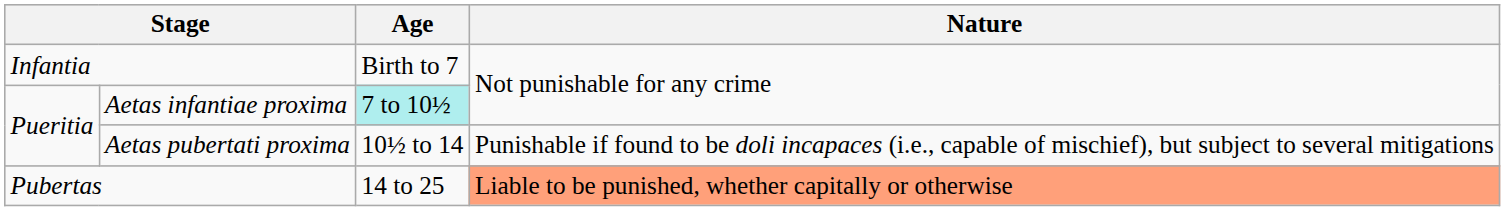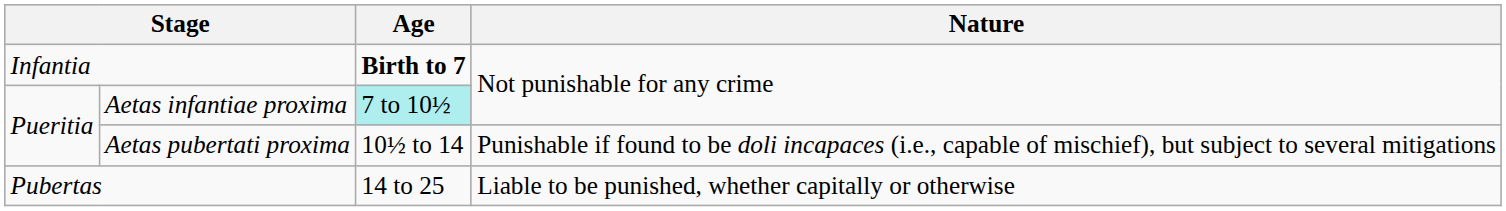Infantia | Age: normal -> bold
Pubertas | Nature: lightsalmon background -> no background
